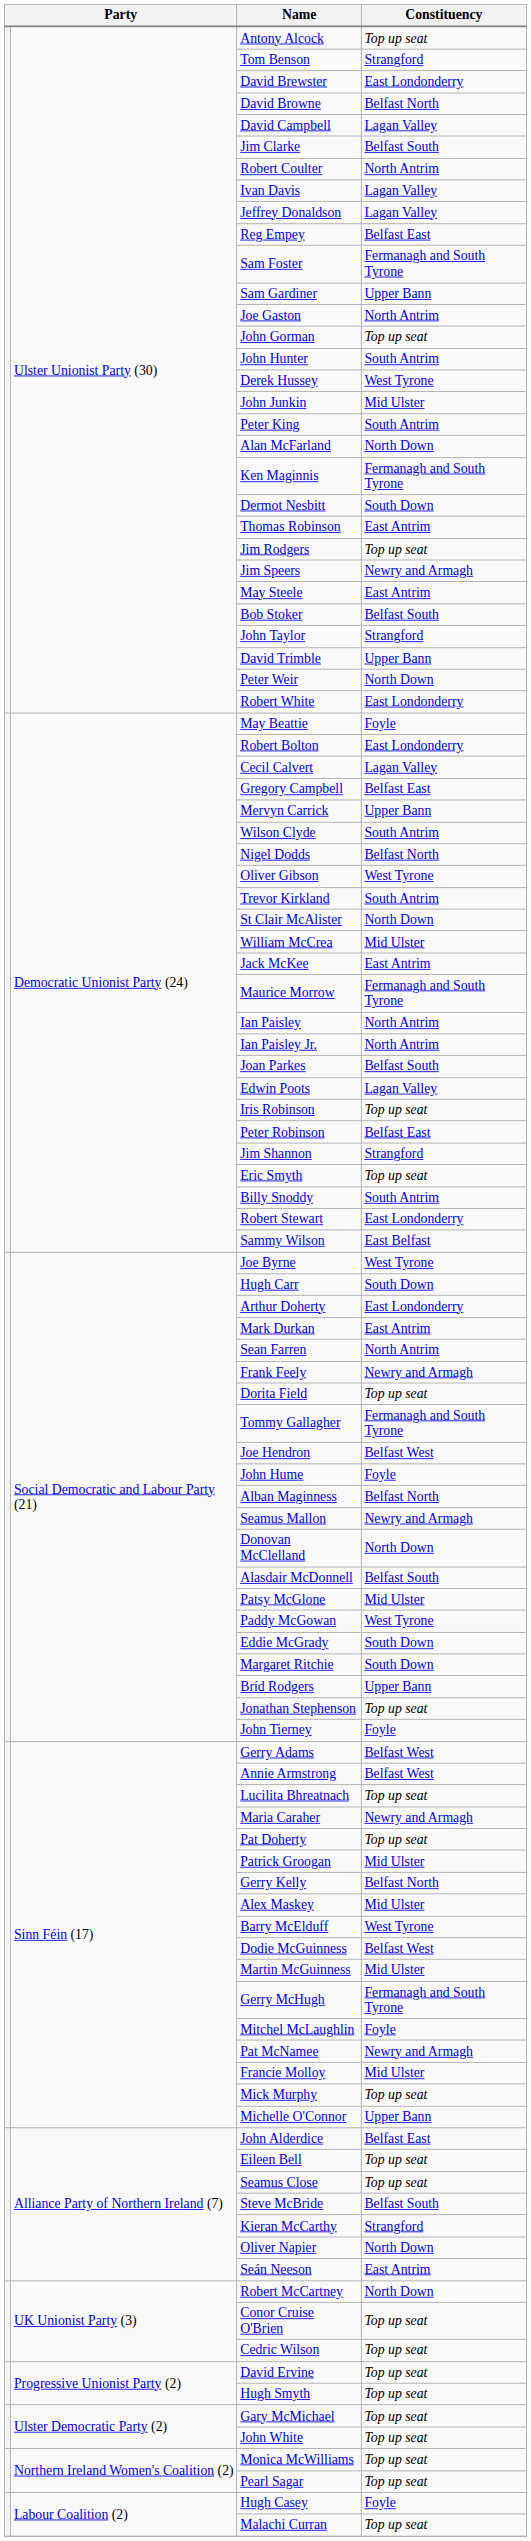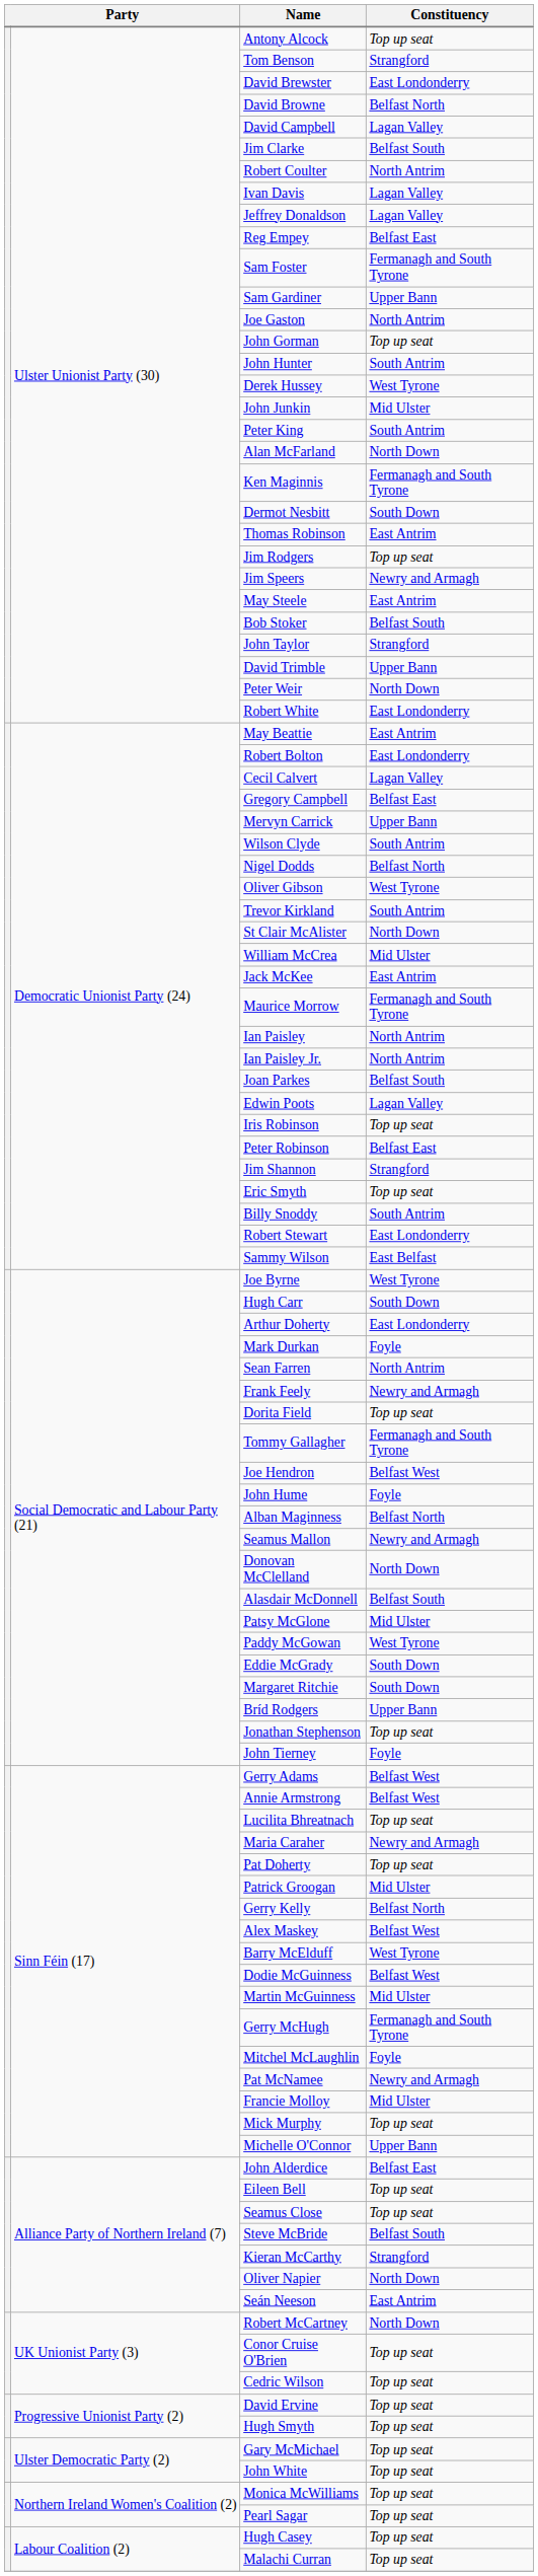May Beattie | Constituency: Foyle -> East Antrim
Mark Durkan | Constituency: East Antrim -> Foyle
Alex Maskey | Constituency: Mid Ulster -> Belfast West
Hugh Casey | Constituency: Foyle -> Top up seat
